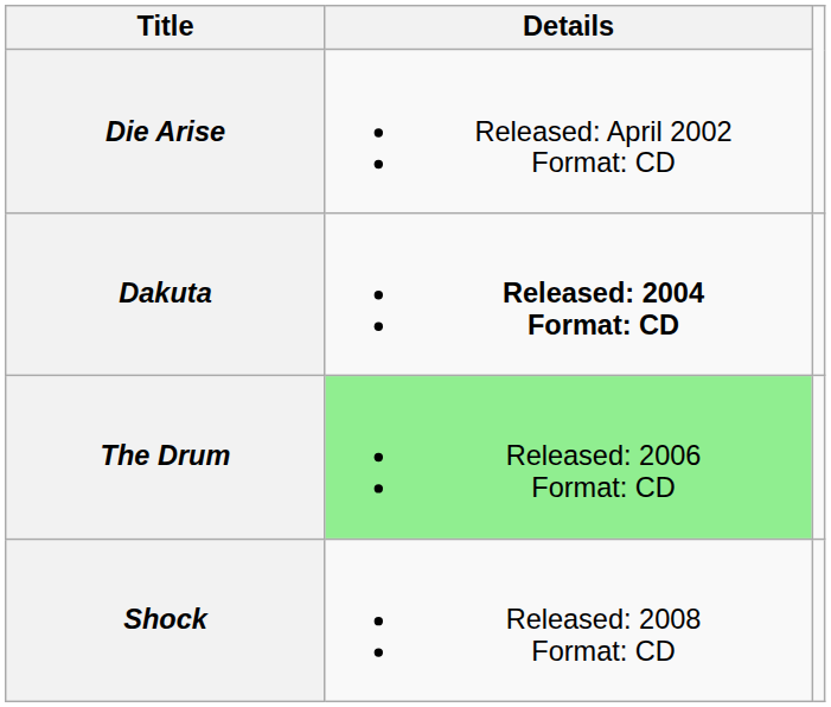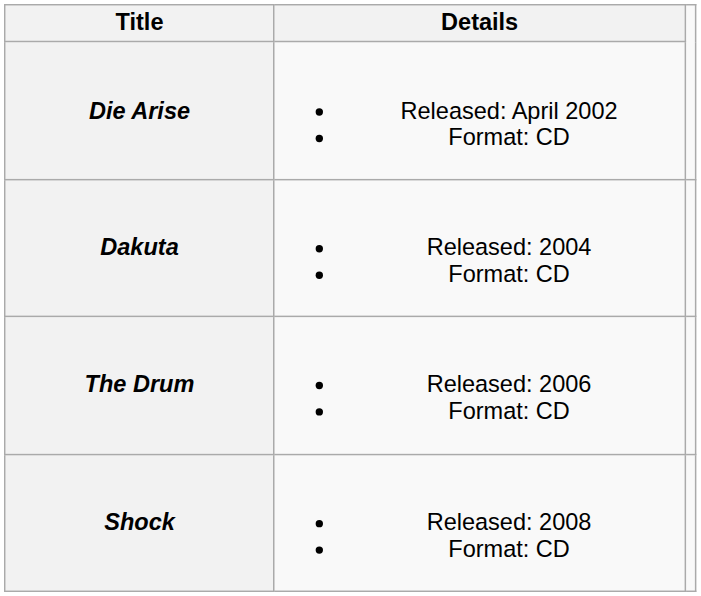Dakuta | Details: bold -> normal
The Drum | Details: lightgreen background -> no background
